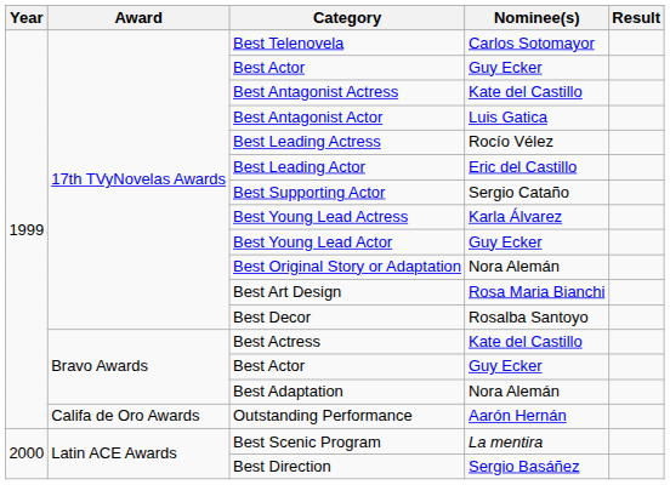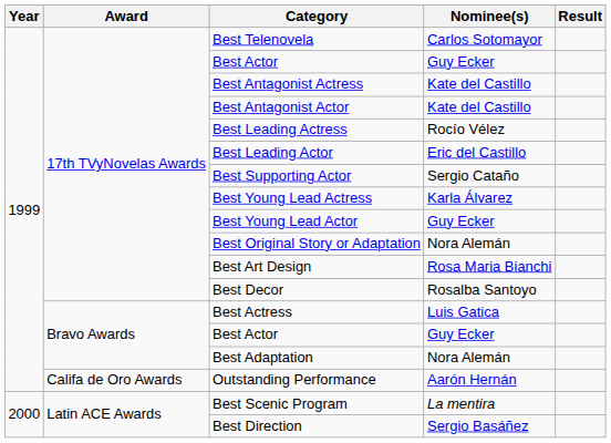Best Antagonist Actor | Nominee(s): Luis Gatica -> Kate del Castillo
Best Actress | Nominee(s): Kate del Castillo -> Luis Gatica
